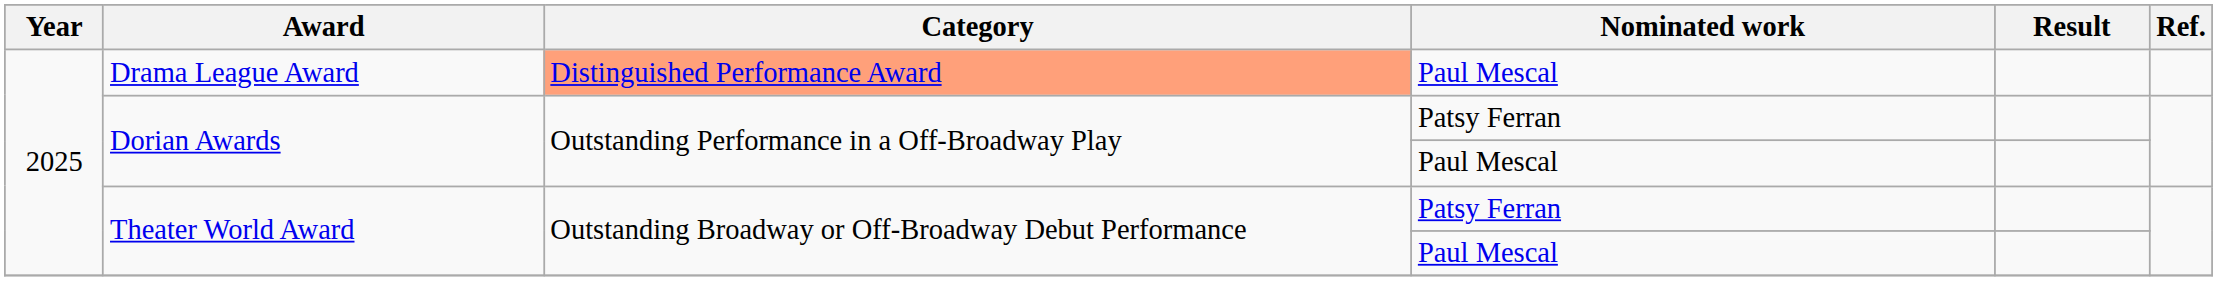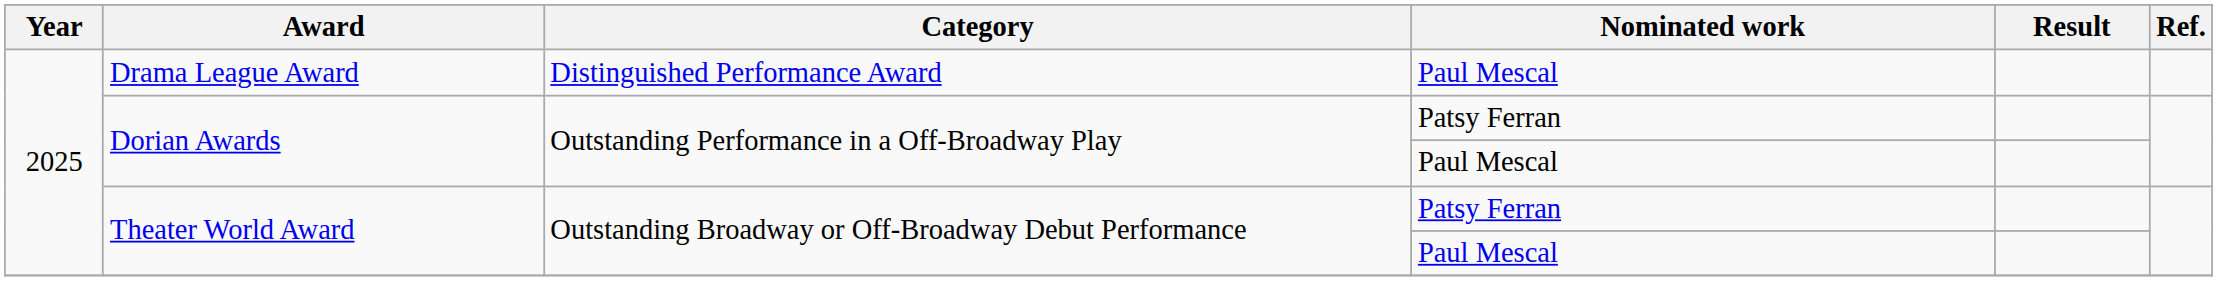Drama League Award | Category: lightsalmon background -> no background
